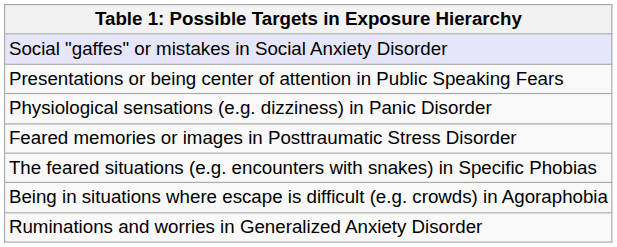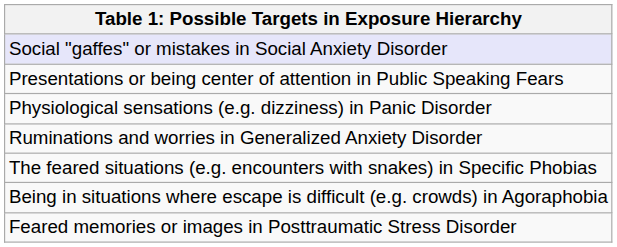row 5 | column 1: Feared memories or images in Posttraumatic Stress Disorder -> Ruminations and worries in Generalized Anxiety Disorder
row 8 | column 1: Ruminations and worries in Generalized Anxiety Disorder -> Feared memories or images in Posttraumatic Stress Disorder
